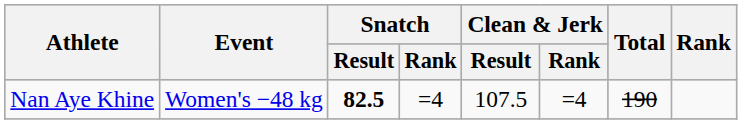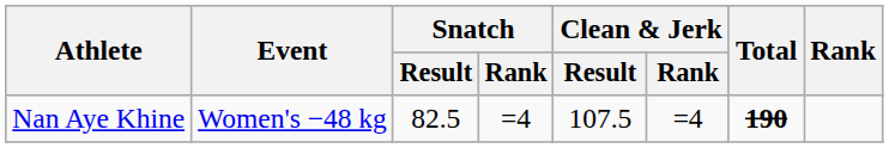Nan Aye Khine | Snatch / Result: bold -> normal
Nan Aye Khine | Total: normal -> bold
